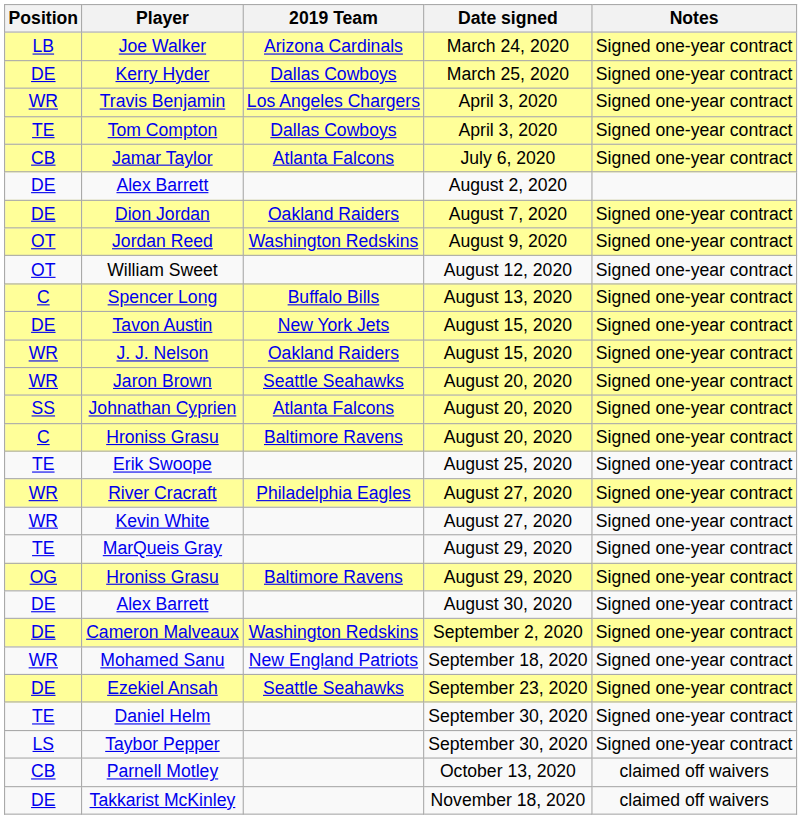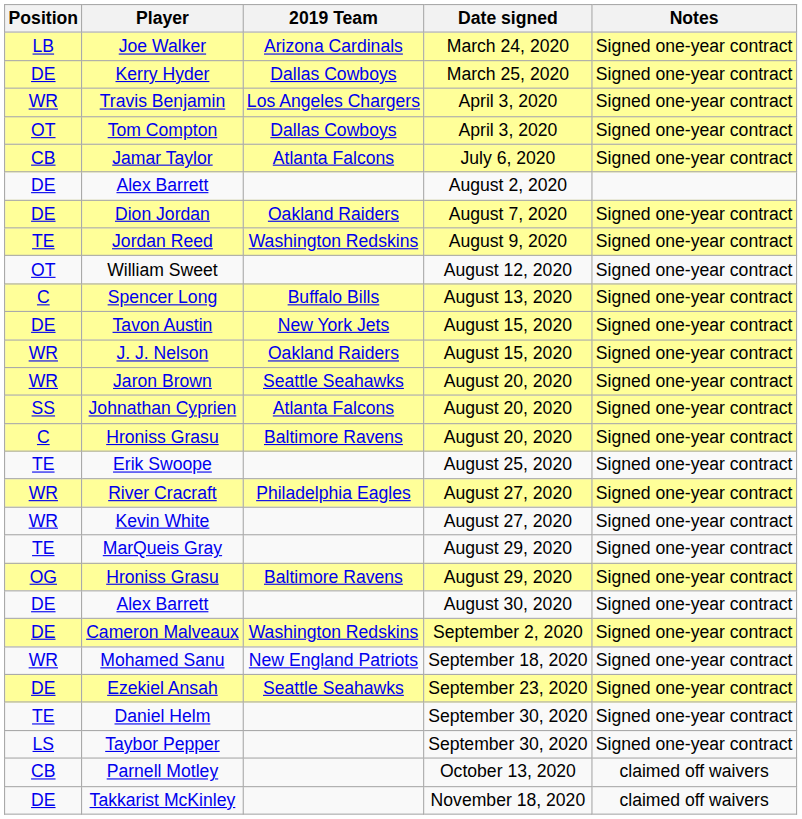Tom Compton | Position: TE -> OT
Jordan Reed | Position: OT -> TE
